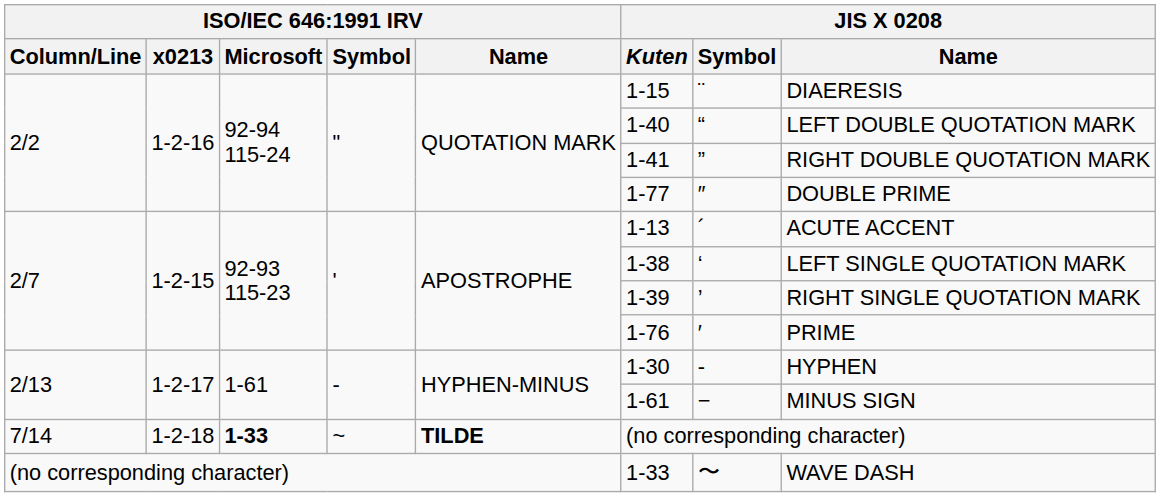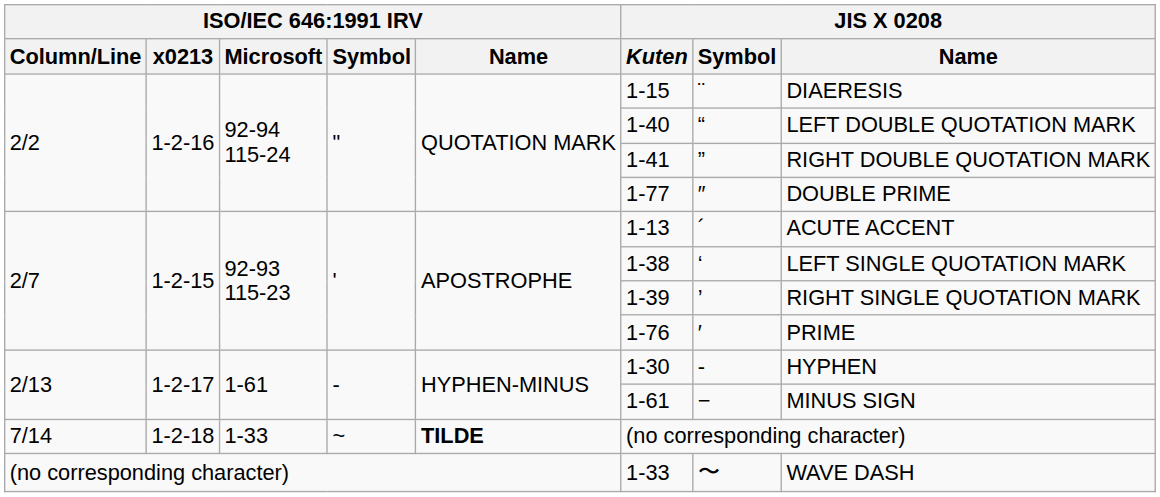7/14 | ISO/IEC 646:1991 IRV / Microsoft: bold -> normal
